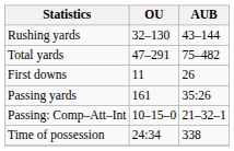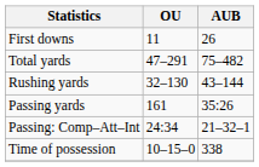rows swapped: First downs <-> Rushing yards
Passing: Comp–Att–Int | OU: 10–15–0 -> 24:34
Time of possession | OU: 24:34 -> 10–15–0
